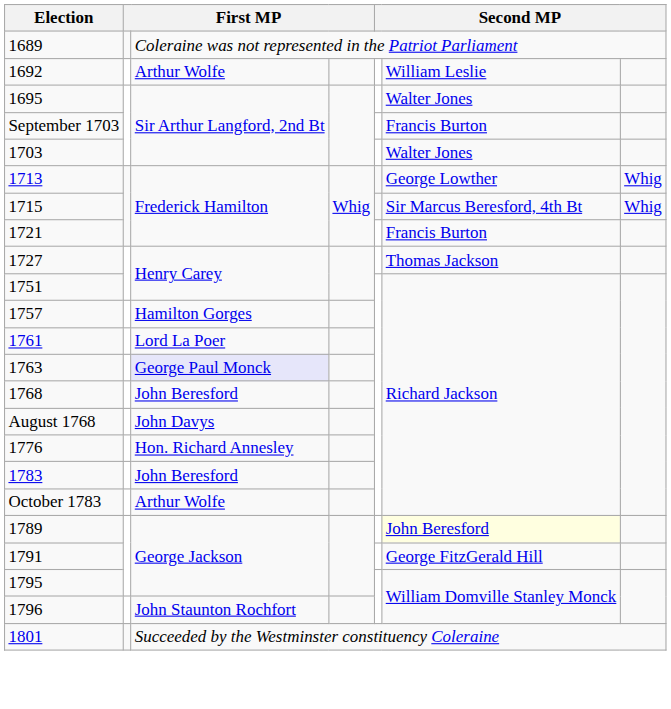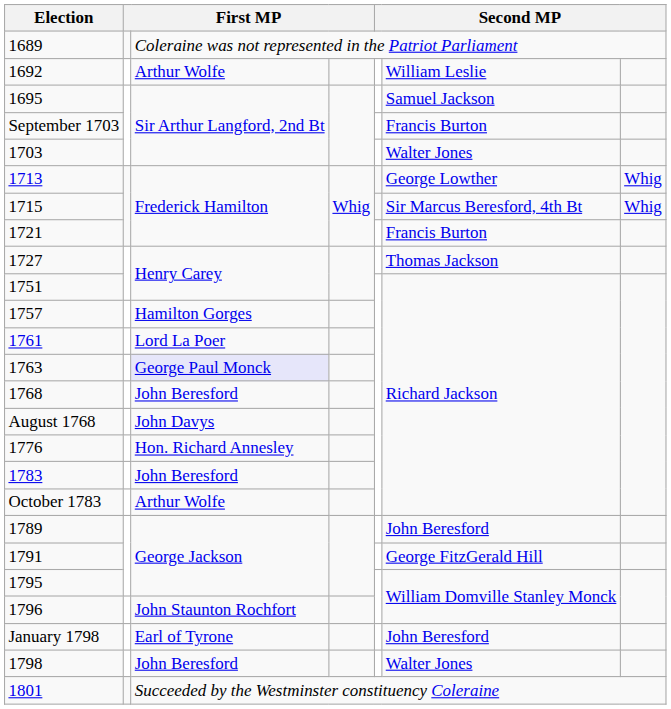1695 | column 6: Walter Jones -> Samuel Jackson
1789 | column 6: lightyellow background -> no background
+ row: January 1798 | Earl of Tyrone | John Beresford
+ row: 1798 | John Beresford | Walter Jones
